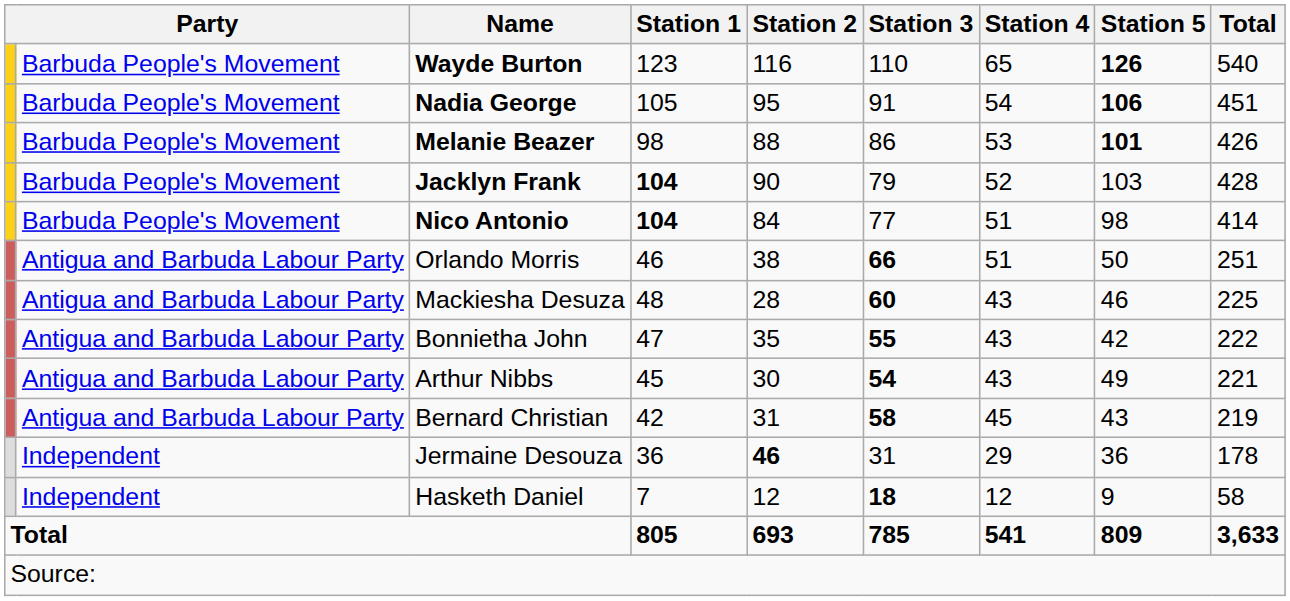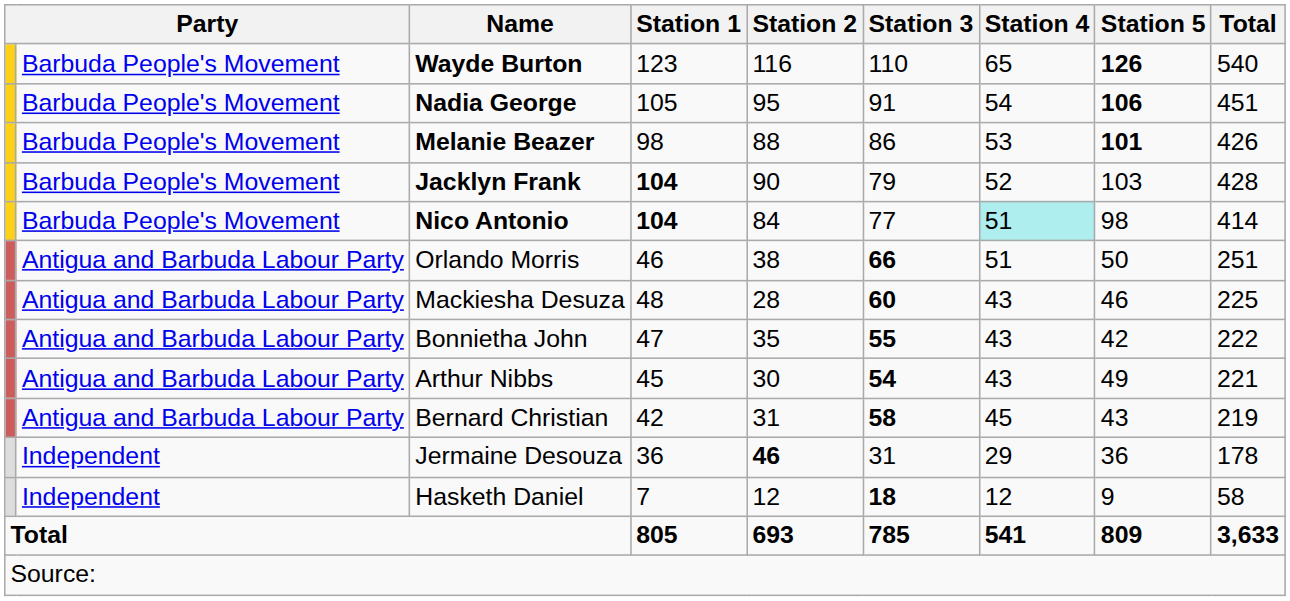Nico Antonio | Station 4: no background -> paleturquoise background
